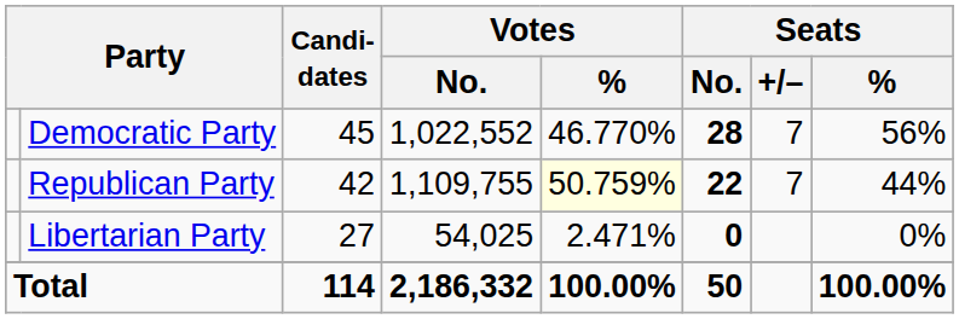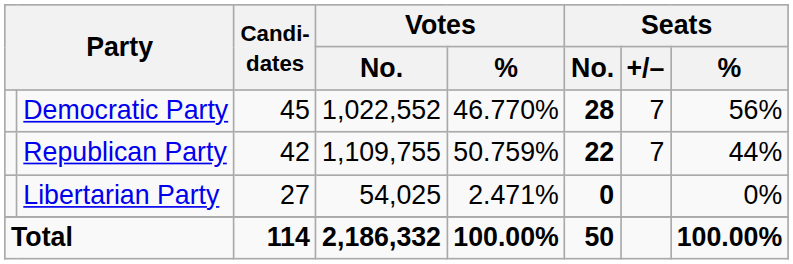Republican Party | Votes / %: lightyellow background -> no background
